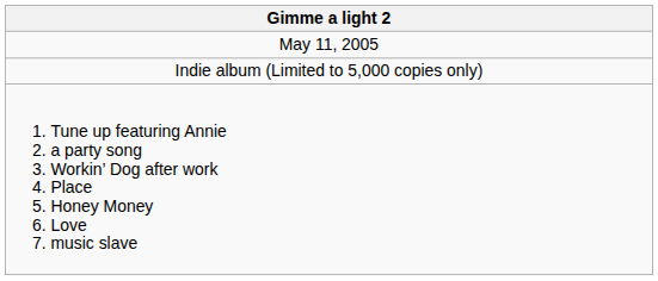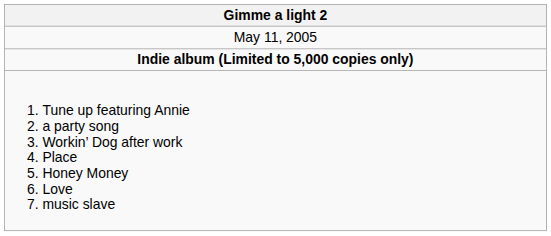row 3 | column 1: normal -> bold
